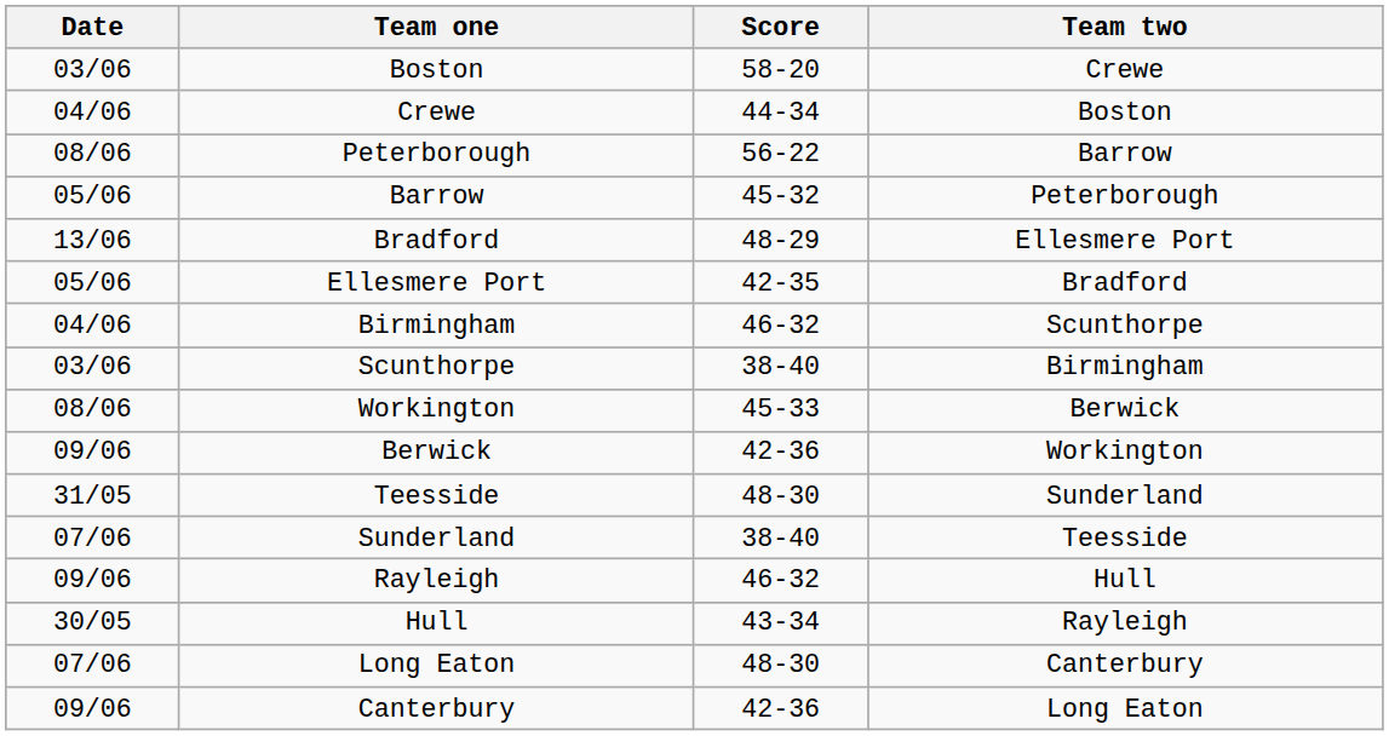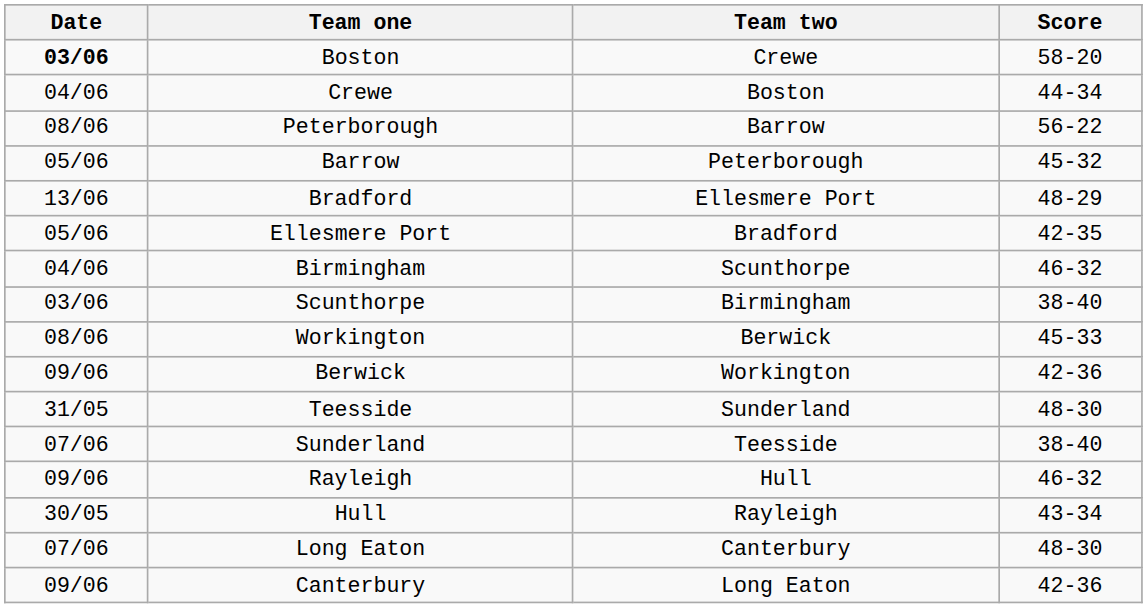columns swapped: Score <-> Team two
row 2 | Date: normal -> bold
